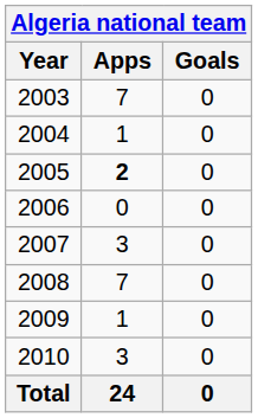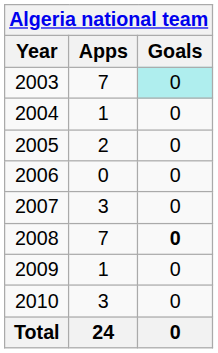2003 | Goals: no background -> paleturquoise background
2005 | Apps: bold -> normal
2008 | Goals: normal -> bold
